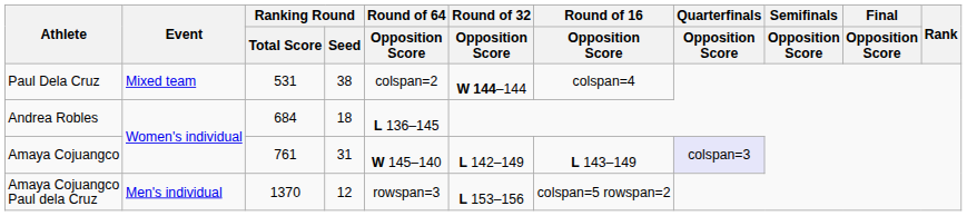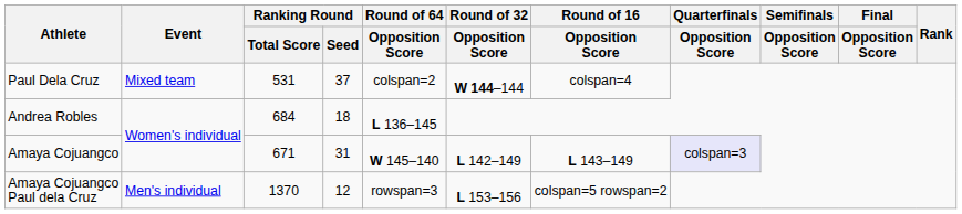Paul Dela Cruz | Ranking Round / Seed: 38 -> 37
Amaya Cojuangco | Ranking Round / Total Score: 761 -> 671
